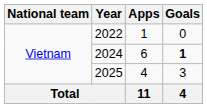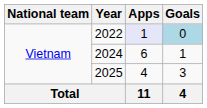2022 | Apps: no background -> lavender background
2022 | Goals: no background -> lightblue background
2024 | Goals: bold -> normal
